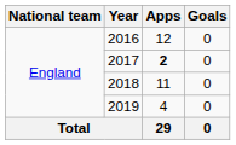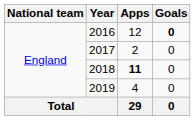2016 | Goals: normal -> bold
2017 | Apps: bold -> normal
2018 | Apps: normal -> bold
